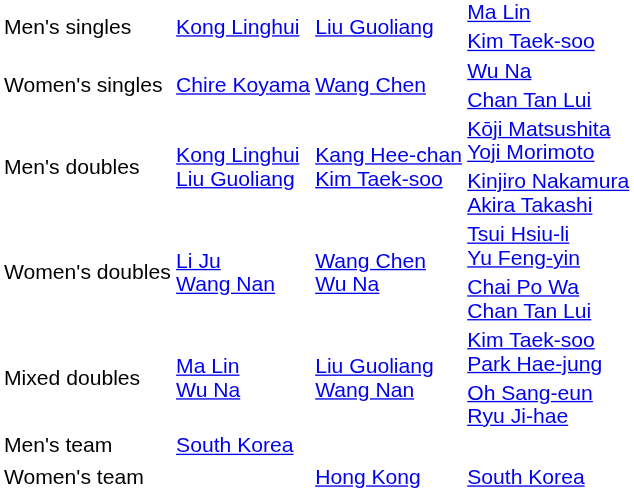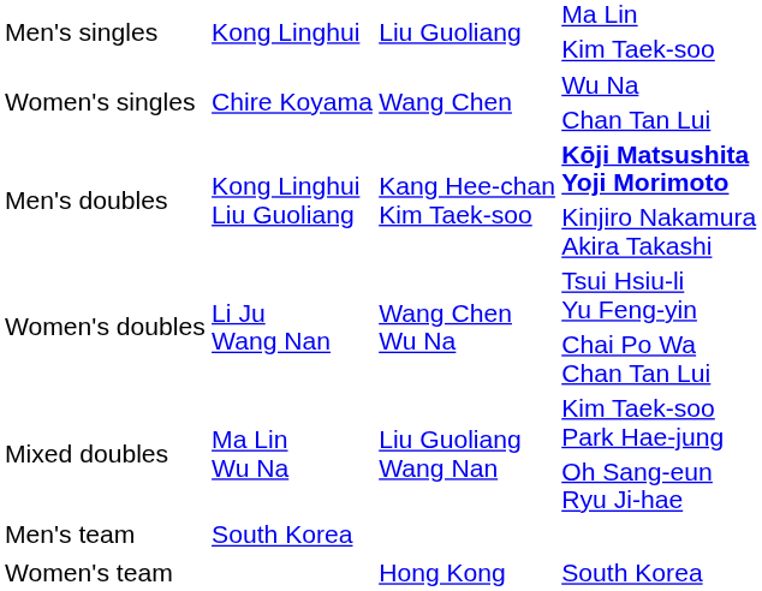Kōji Matsushita Yoji Morimoto | column 4: normal -> bold
